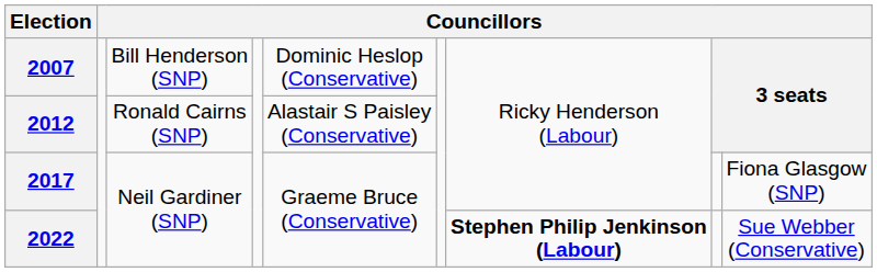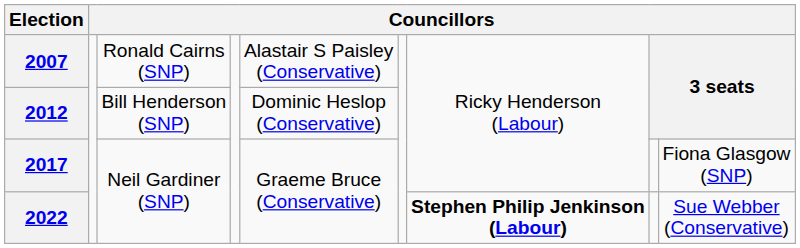2007 | column 3: Bill Henderson (SNP) -> Ronald Cairns (SNP)
2007 | column 5: Dominic Heslop (Conservative) -> Alastair S Paisley (Conservative)
2012 | column 3: Ronald Cairns (SNP) -> Bill Henderson (SNP)
2012 | column 5: Alastair S Paisley (Conservative) -> Dominic Heslop (Conservative)
